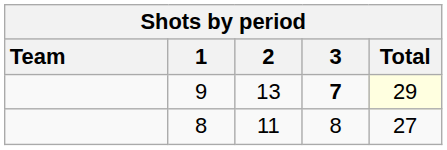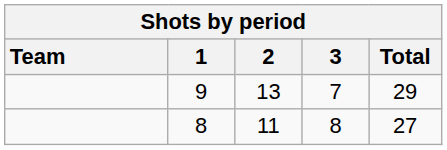9 | 3: bold -> normal
9 | Total: lightyellow background -> no background
